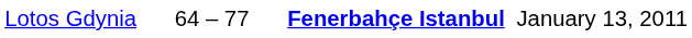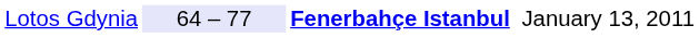Lotos Gdynia | column 2: no background -> lavender background
